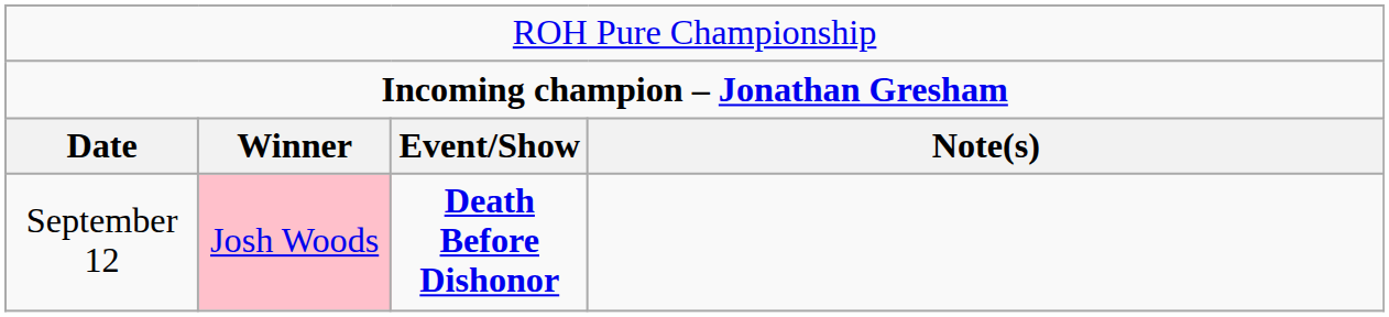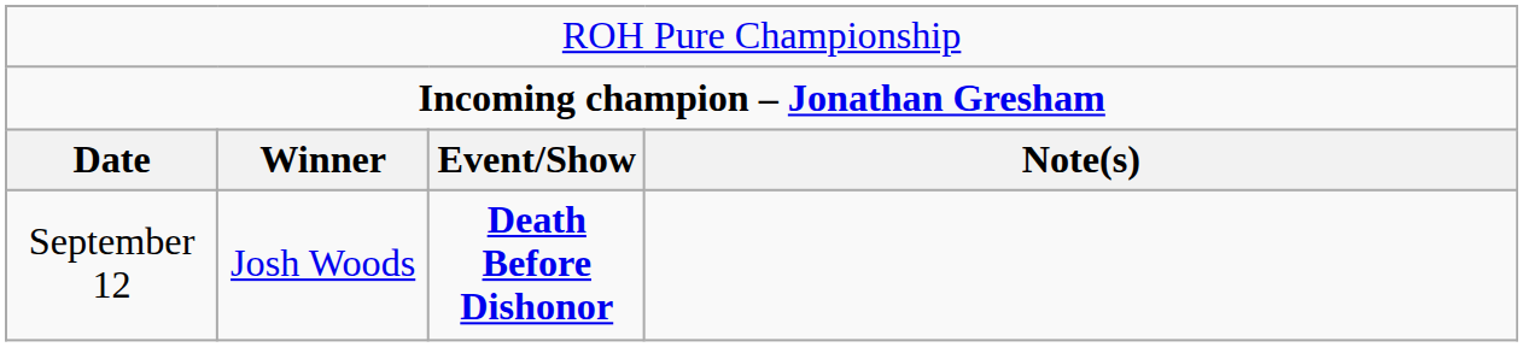September 12 | column 2: pink background -> no background
